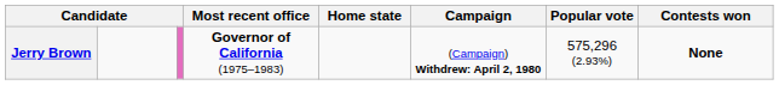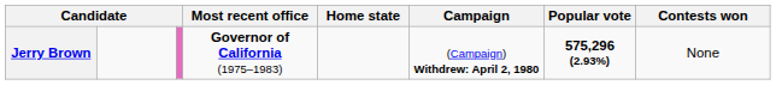Jerry Brown | Popular vote: normal -> bold
Jerry Brown | Contests won: bold -> normal
